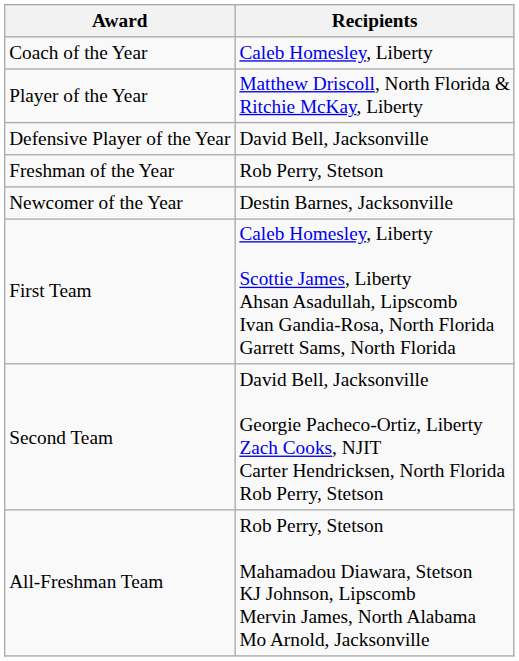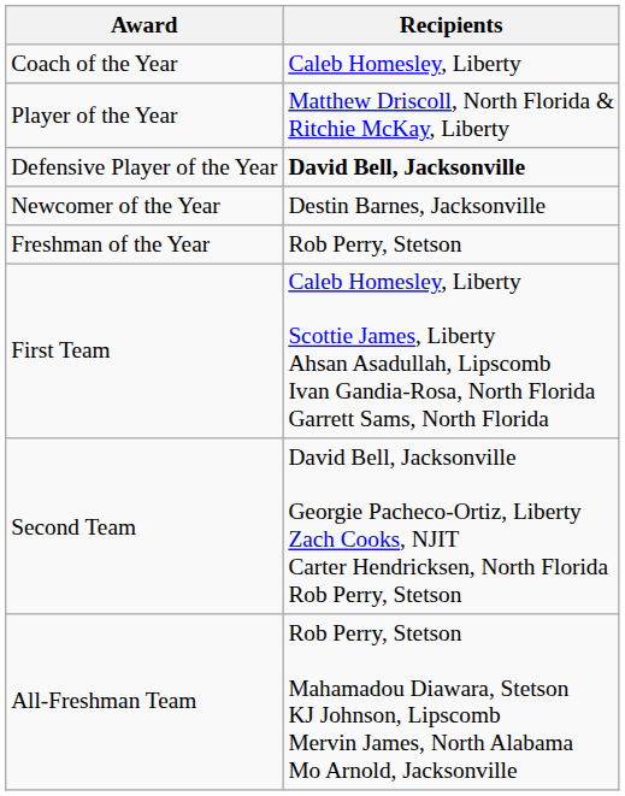Defensive Player of the Year | Recipients: normal -> bold
rows swapped: Newcomer of the Year <-> Freshman of the Year
